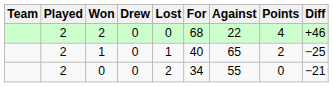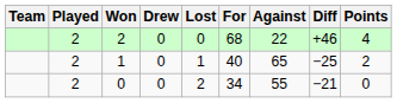columns swapped: Diff <-> Points
